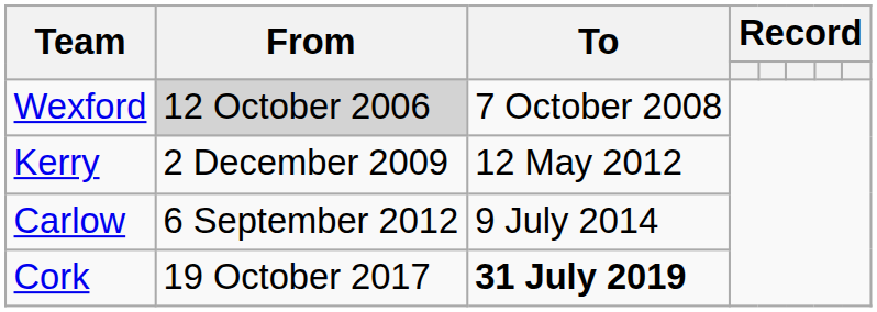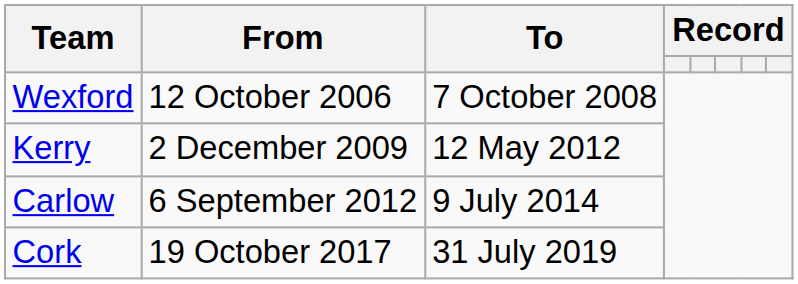Wexford | From: lightgrey background -> no background
Cork | To: bold -> normal
